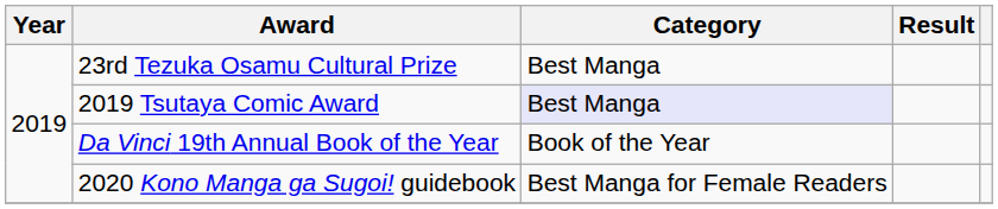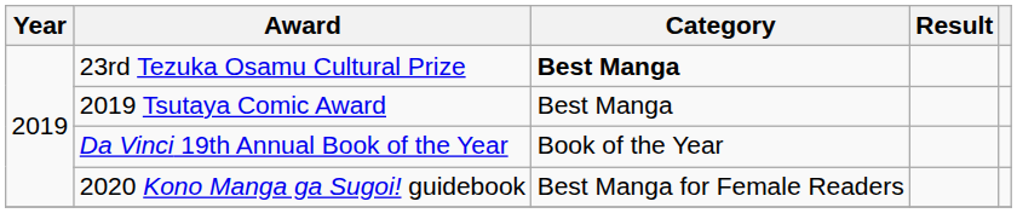23rd Tezuka Osamu Cultural Prize | Category: normal -> bold
2019 Tsutaya Comic Award | Category: lavender background -> no background
